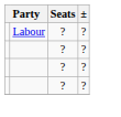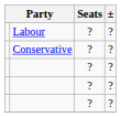+ row: Conservative | ? | ?
